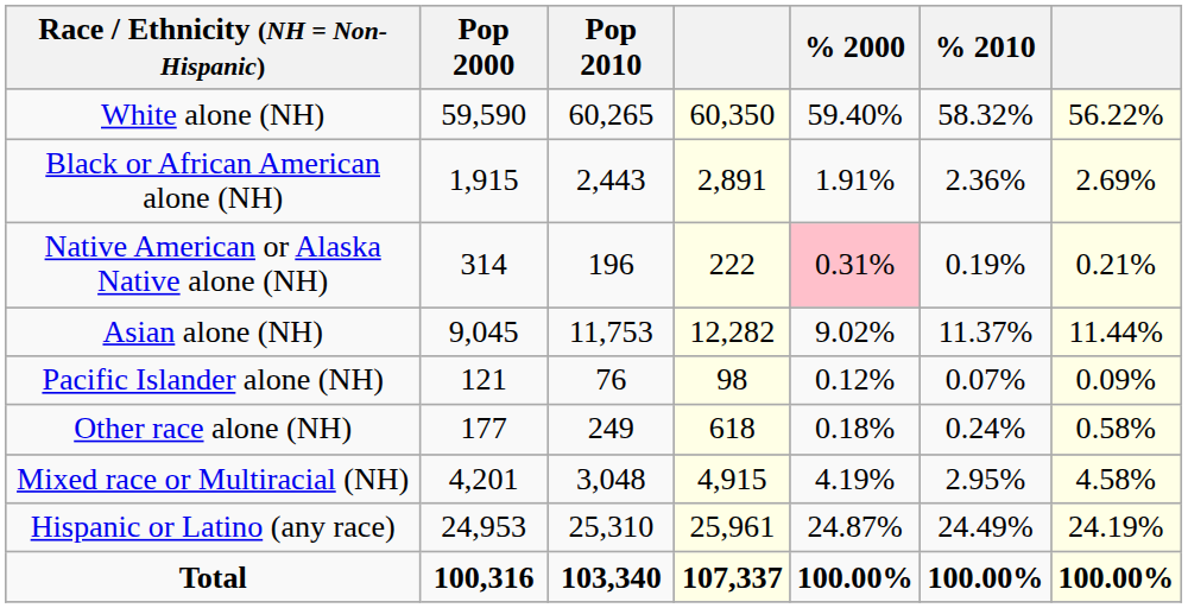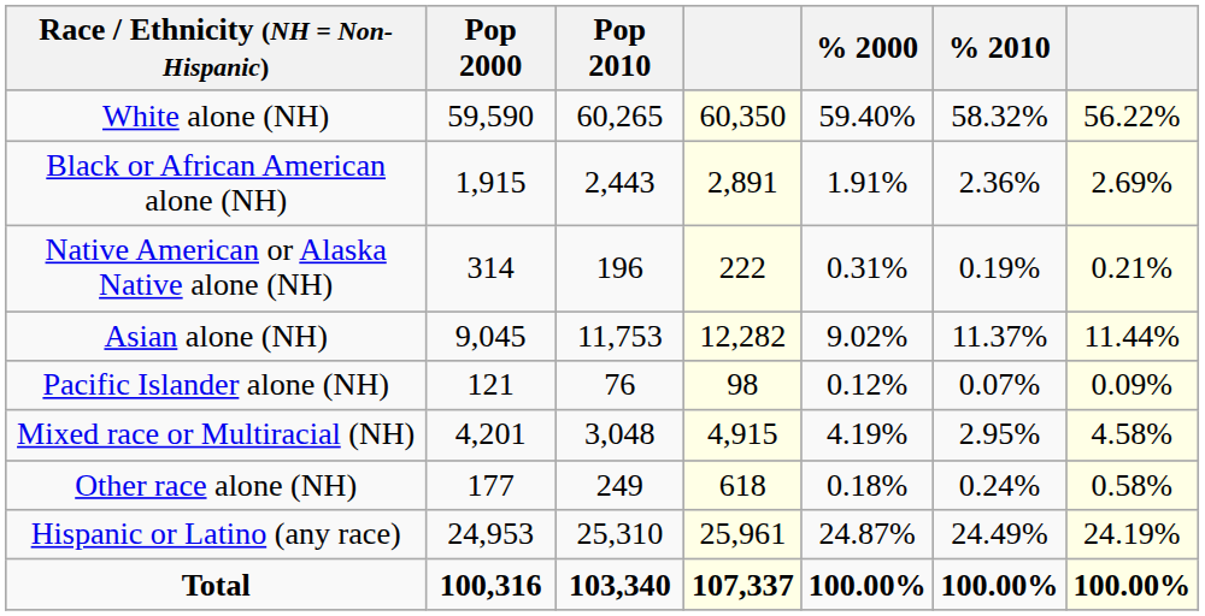Native American or Alaska Native alone (NH) | % 2000: pink background -> no background
rows swapped: Other race alone (NH) <-> Mixed race or Multiracial (NH)
